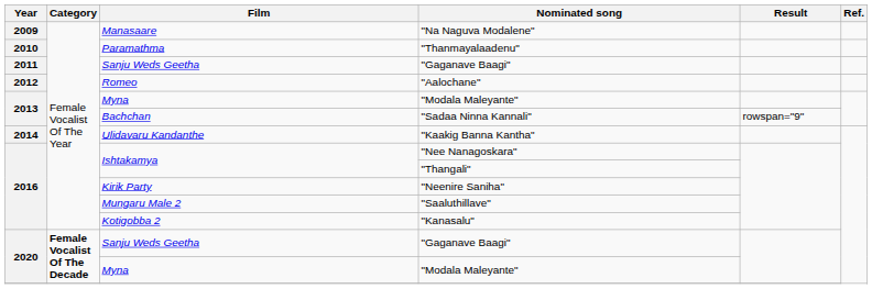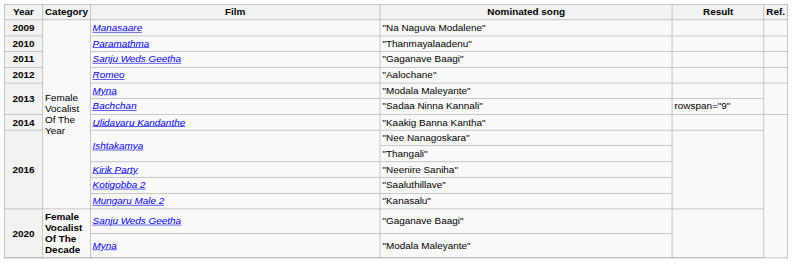"Saaluthillave" | Film: Mungaru Male 2 -> Kotigobba 2
"Kanasalu" | Film: Kotigobba 2 -> Mungaru Male 2
